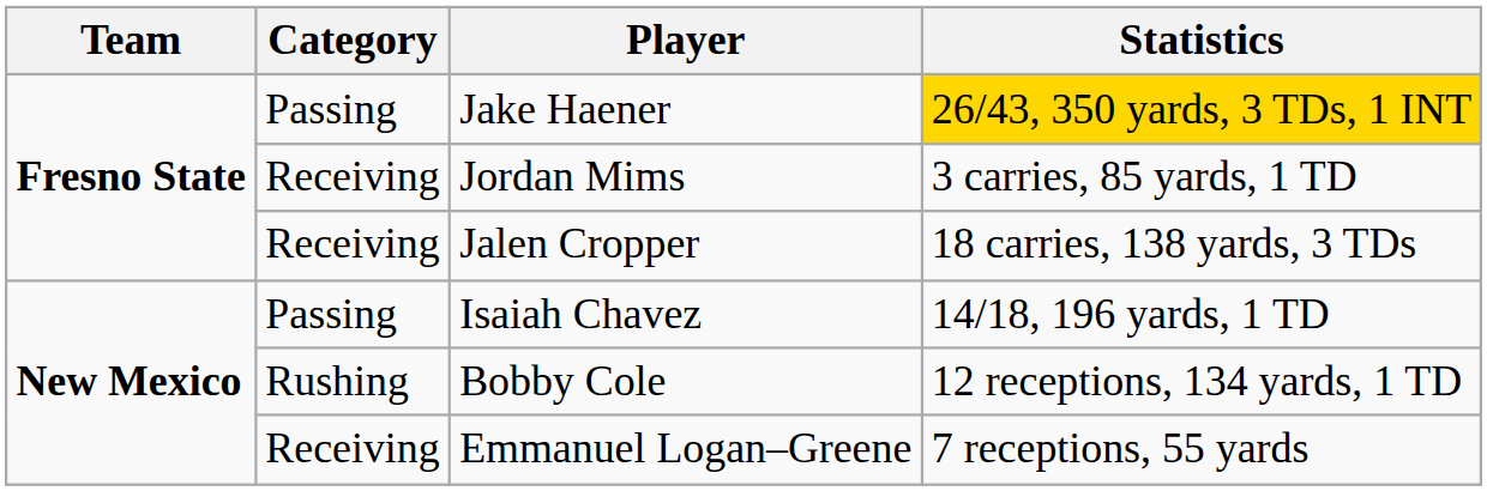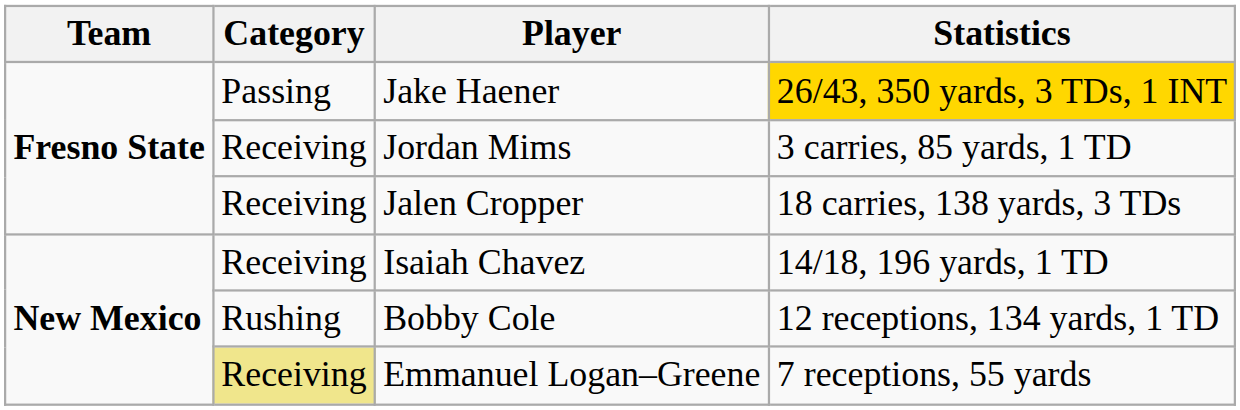Isaiah Chavez | Category: Passing -> Receiving
Emmanuel Logan–Greene | Category: no background -> khaki background
